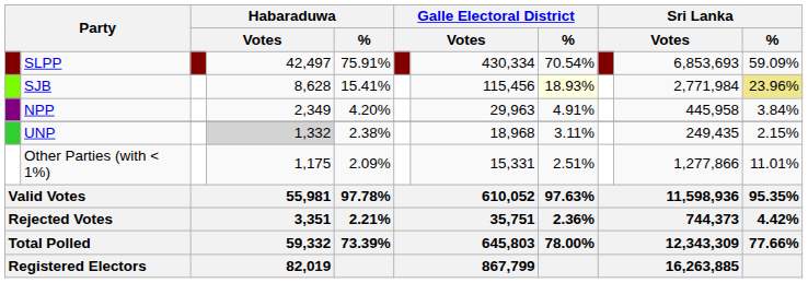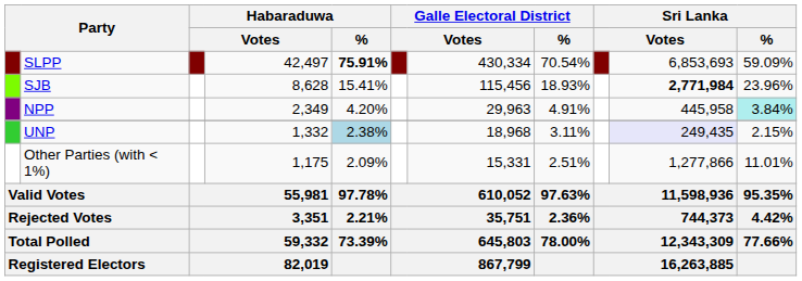SLPP | Habaraduwa / %: normal -> bold
SJB | Galle Electoral District / %: lightyellow background -> no background
SJB | column 10: normal -> bold
SJB | Sri Lanka / %: khaki background -> no background
NPP | Sri Lanka / %: no background -> paleturquoise background
UNP | column 4: lightgrey background -> no background
UNP | Habaraduwa / %: no background -> lightblue background
UNP | column 10: no background -> lavender background
